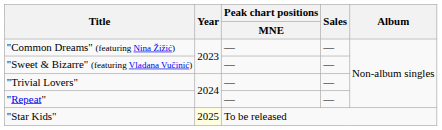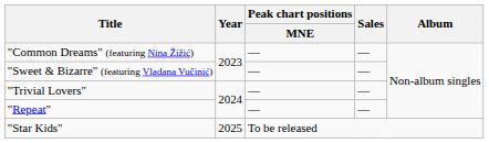"Star Kids" | Year: lightyellow background -> no background
